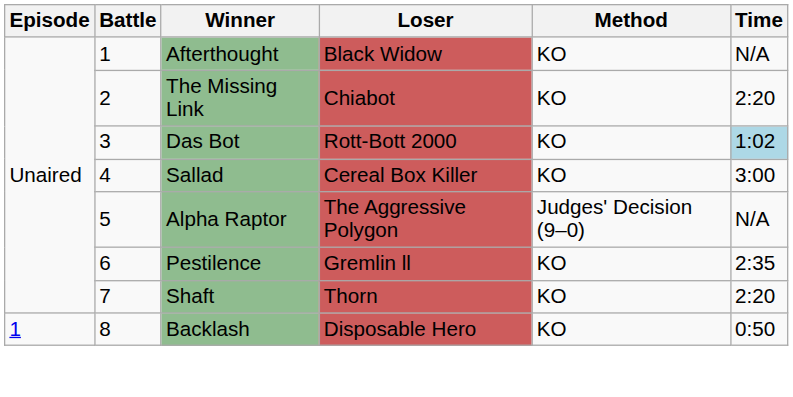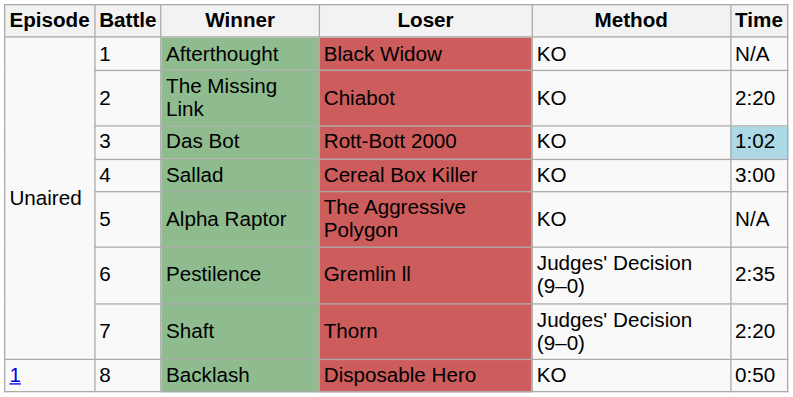Alpha Raptor | Method: Judges' Decision (9–0) -> KO
Pestilence | Method: KO -> Judges' Decision (9–0)
Shaft | Method: KO -> Judges' Decision (9–0)
